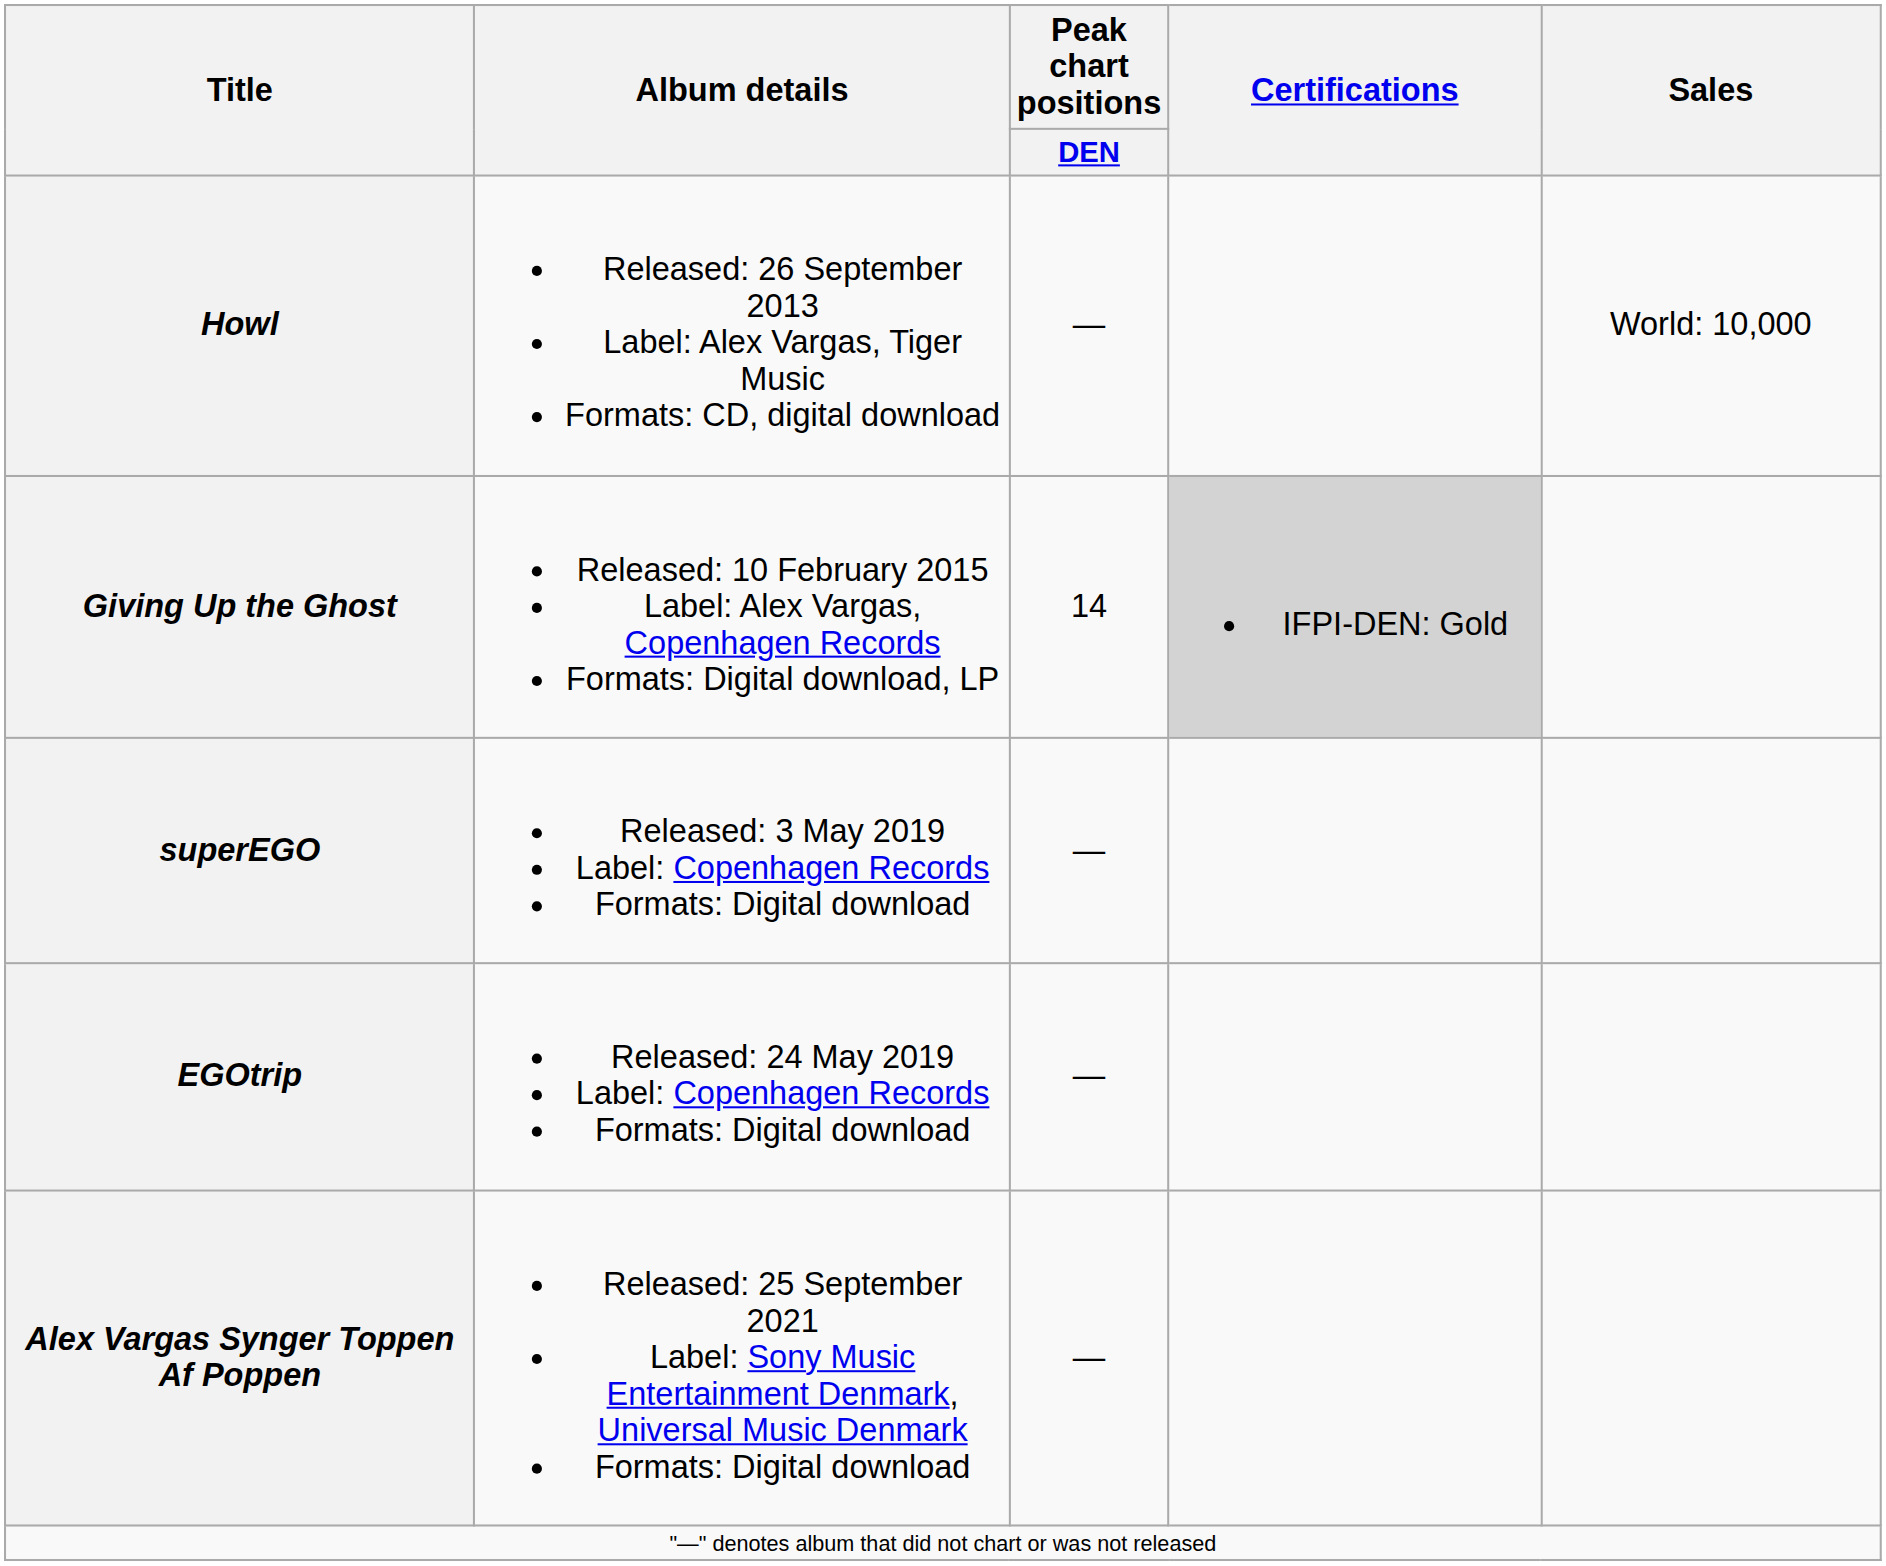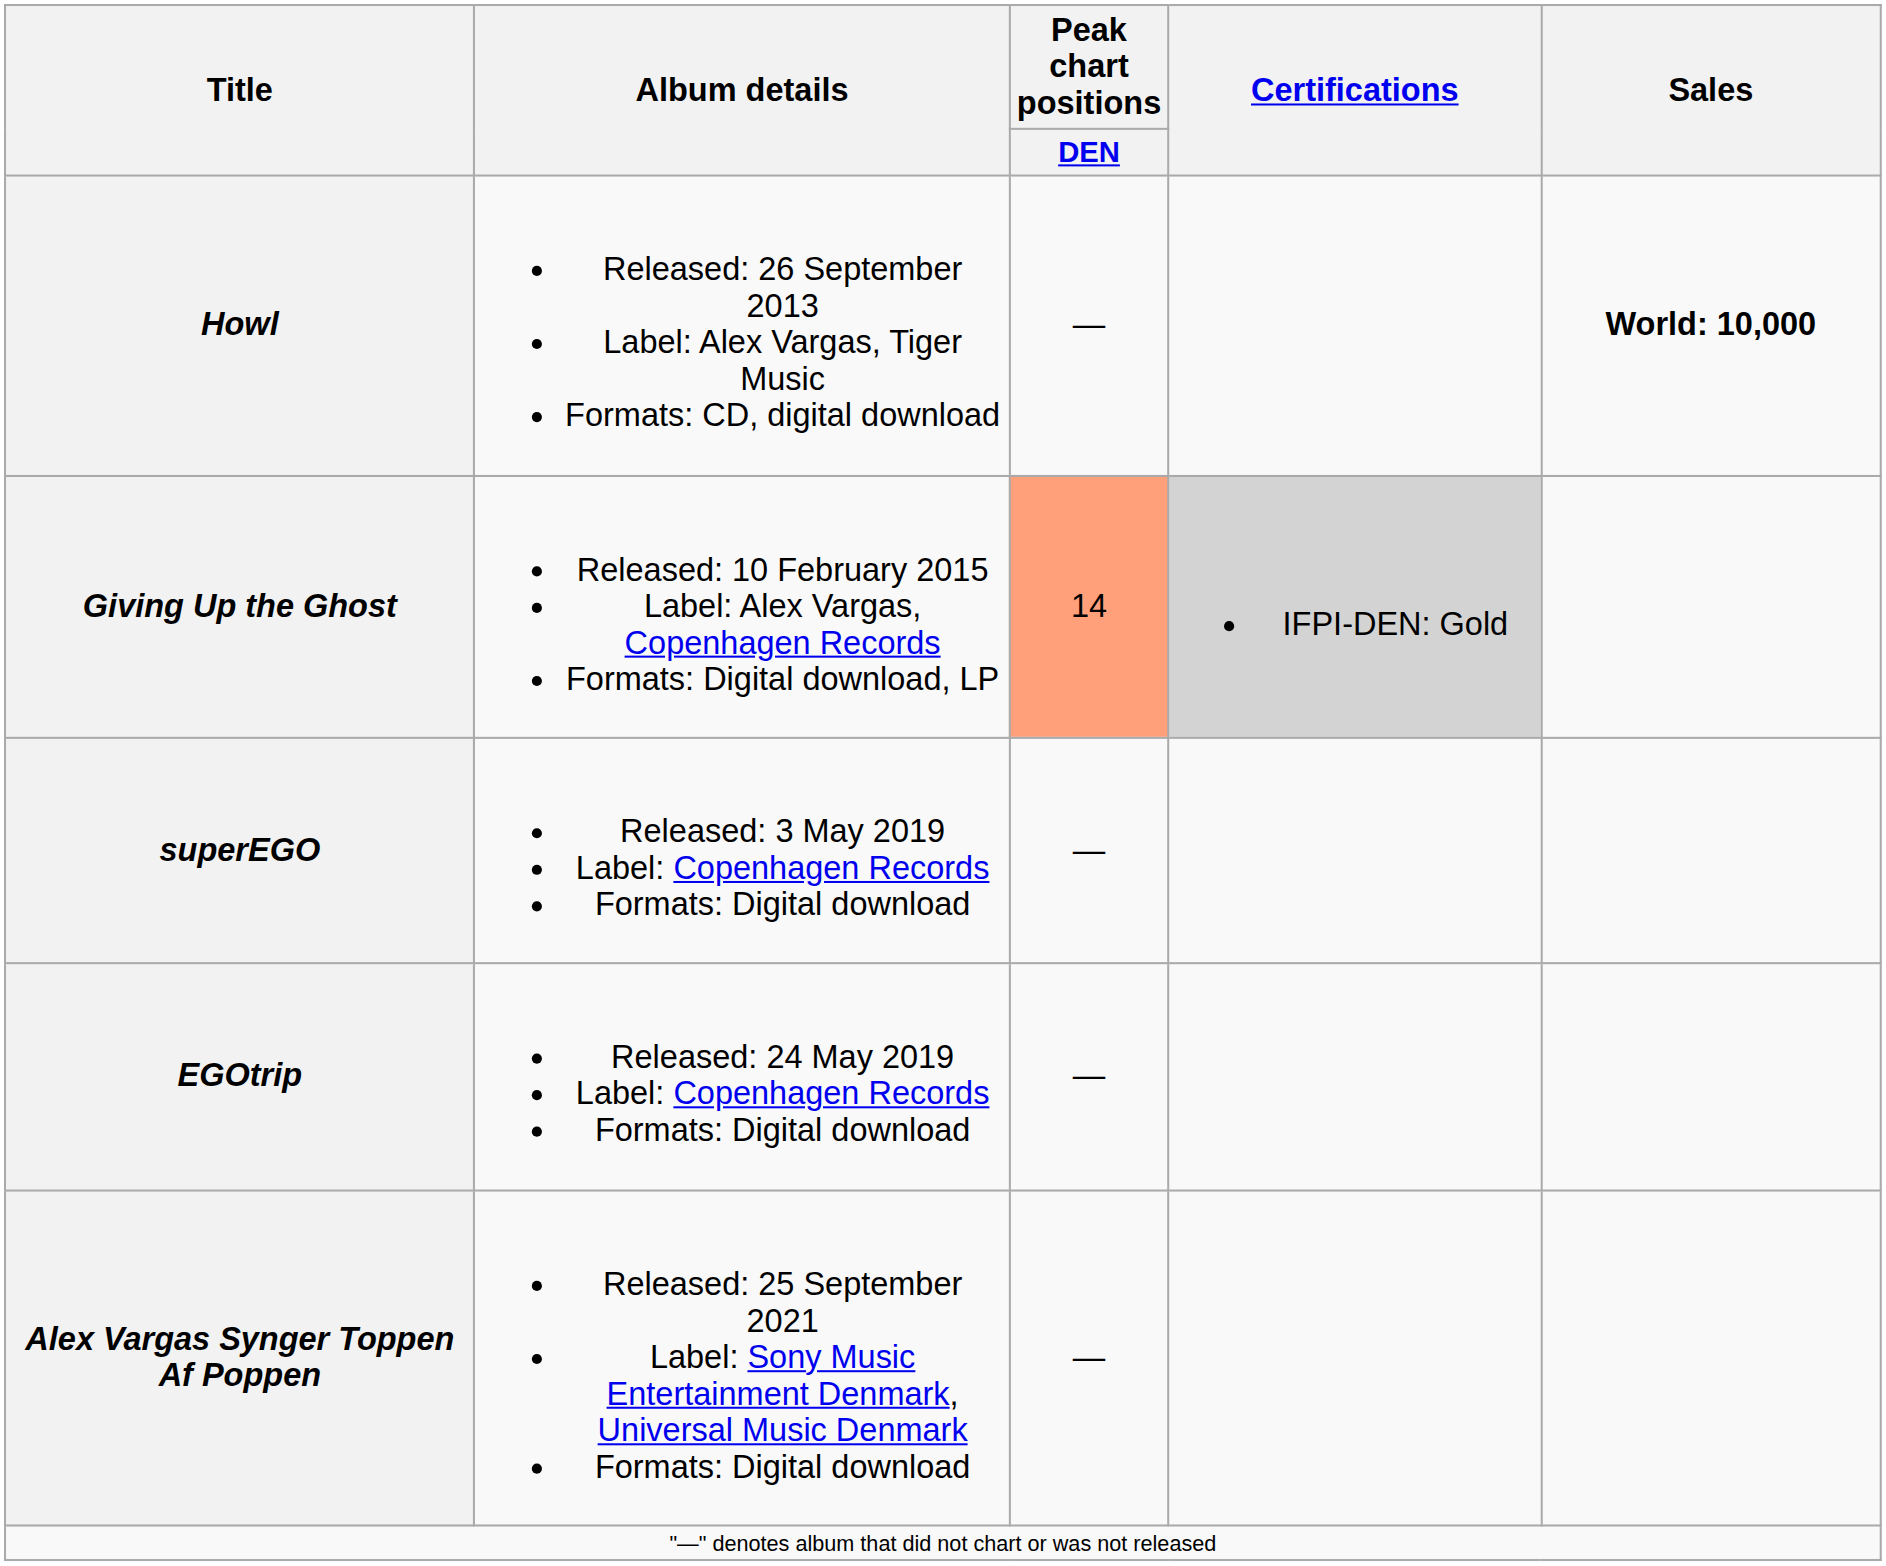Howl | Sales: normal -> bold
Giving Up the Ghost | Peak chart positions / DEN: no background -> lightsalmon background
